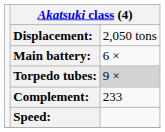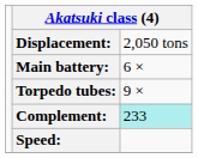Torpedo tubes: | column 3: lightgrey background -> no background
Complement: | column 3: no background -> paleturquoise background
